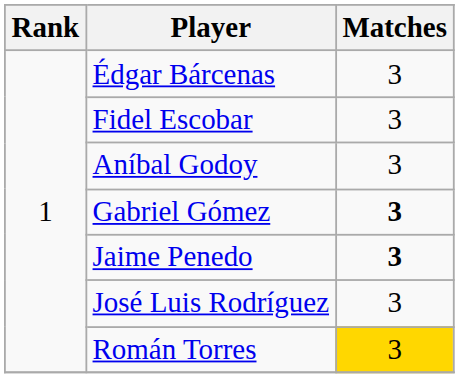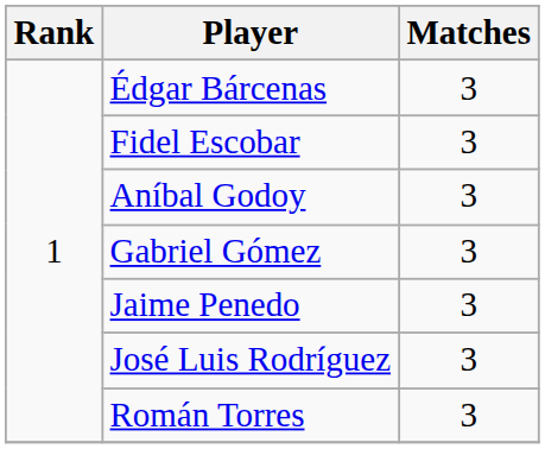Gabriel Gómez | Matches: bold -> normal
Jaime Penedo | Matches: bold -> normal
Román Torres | Matches: gold background -> no background
